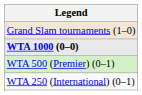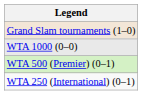row 3 | column 1: bold -> normal
